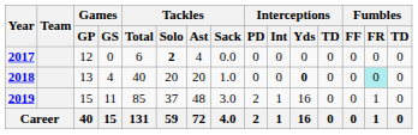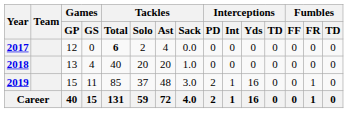2017 | Tackles / Total: normal -> bold
2017 | Tackles / Solo: bold -> normal
2018 | Interceptions / Yds: bold -> normal
2018 | Fumbles / FR: paleturquoise background -> no background
